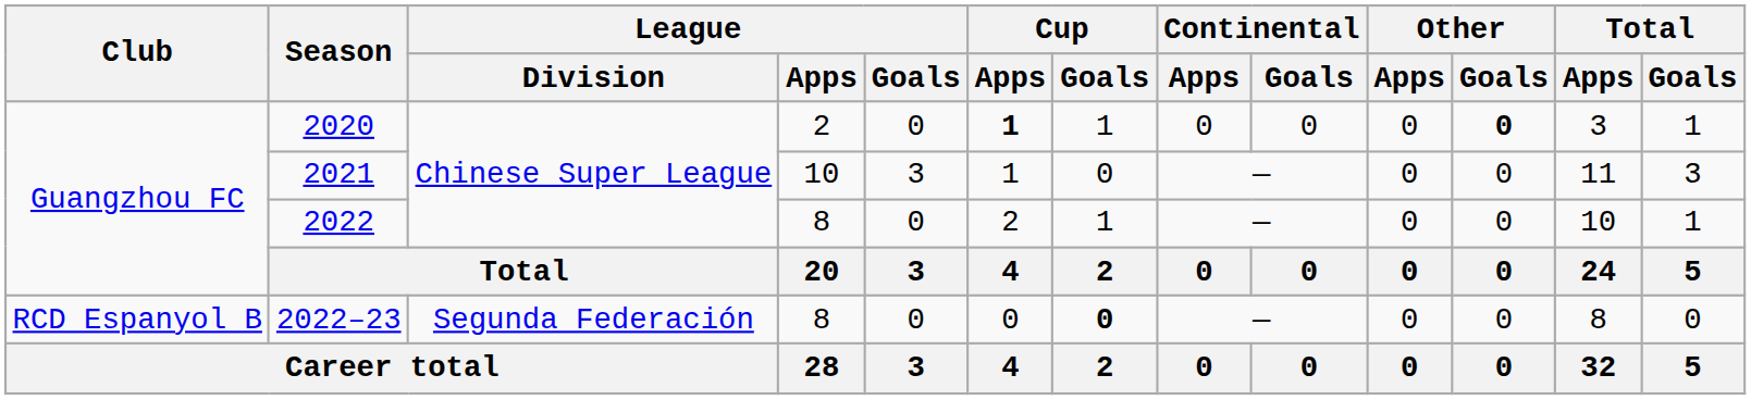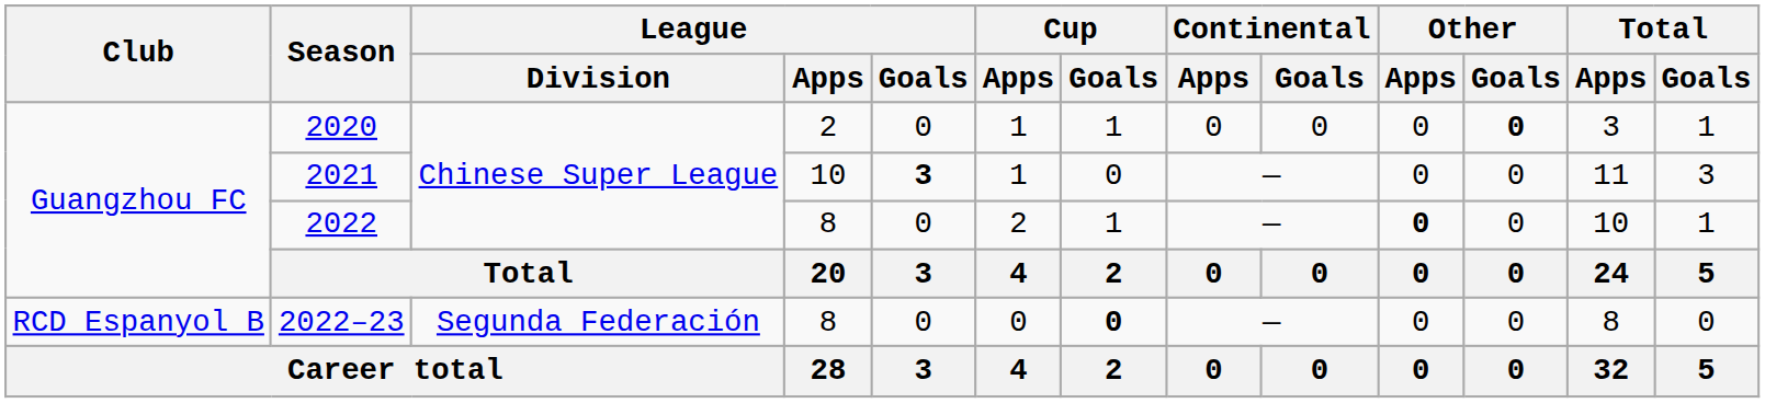2020 | Cup / Apps: bold -> normal
2021 | League / Goals: normal -> bold
2022 | Other / Apps: normal -> bold
